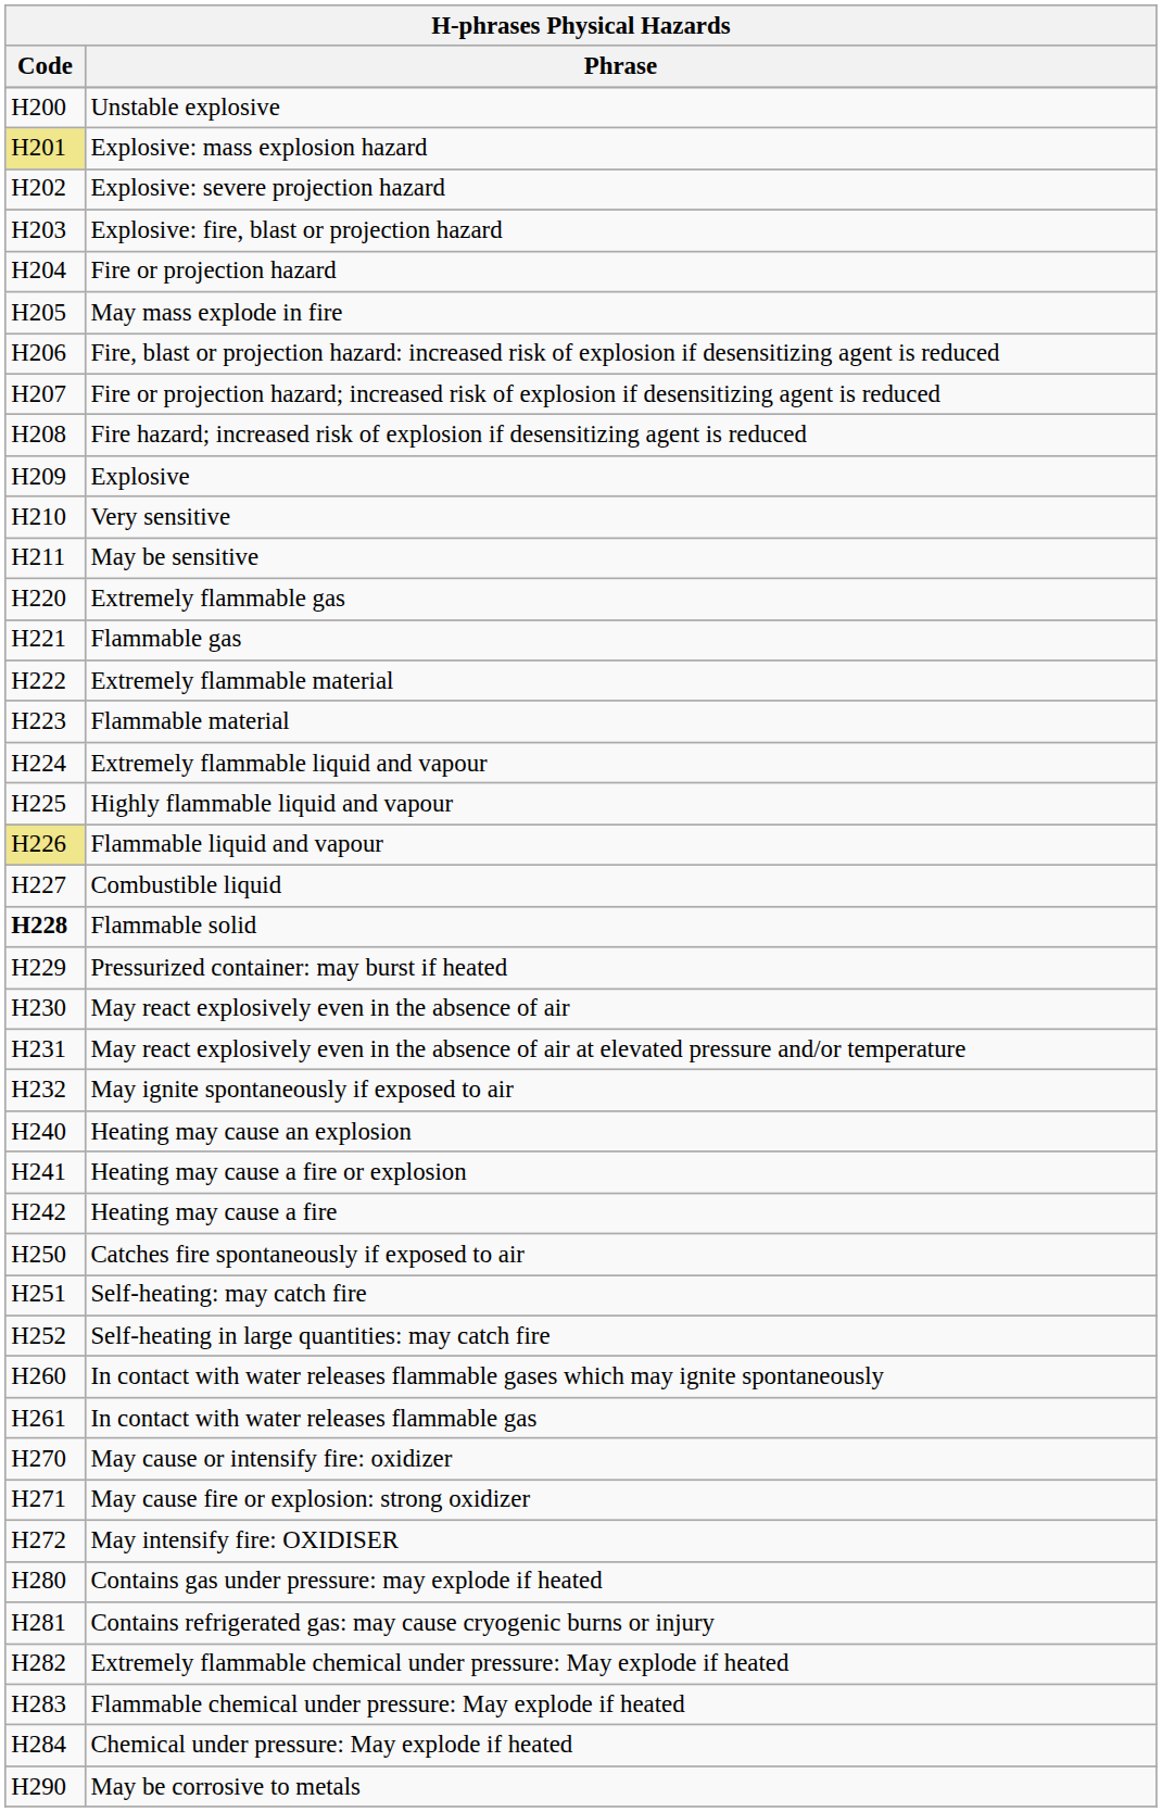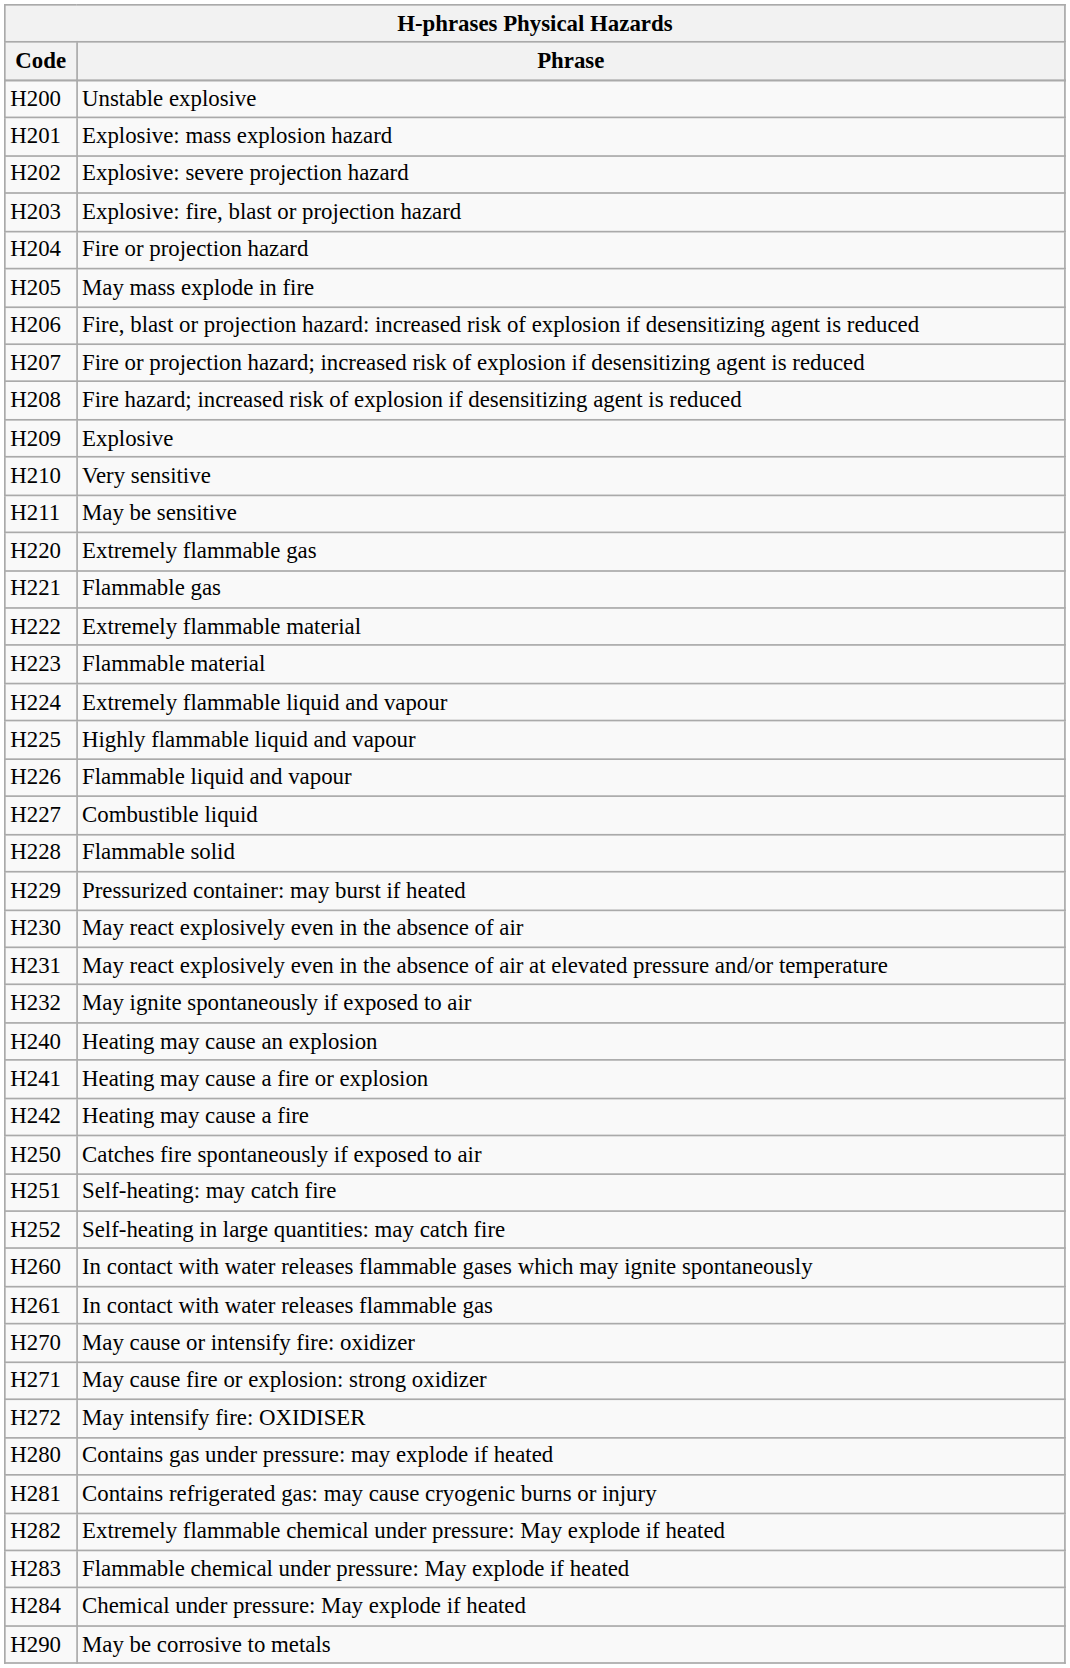Explosive: mass explosion hazard | Code: khaki background -> no background
Flammable liquid and vapour | Code: khaki background -> no background
Flammable solid | Code: bold -> normal
